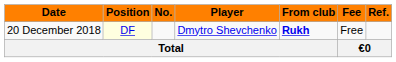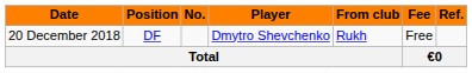20 December 2018 | Position: lightyellow background -> no background
20 December 2018 | From club: bold -> normal
